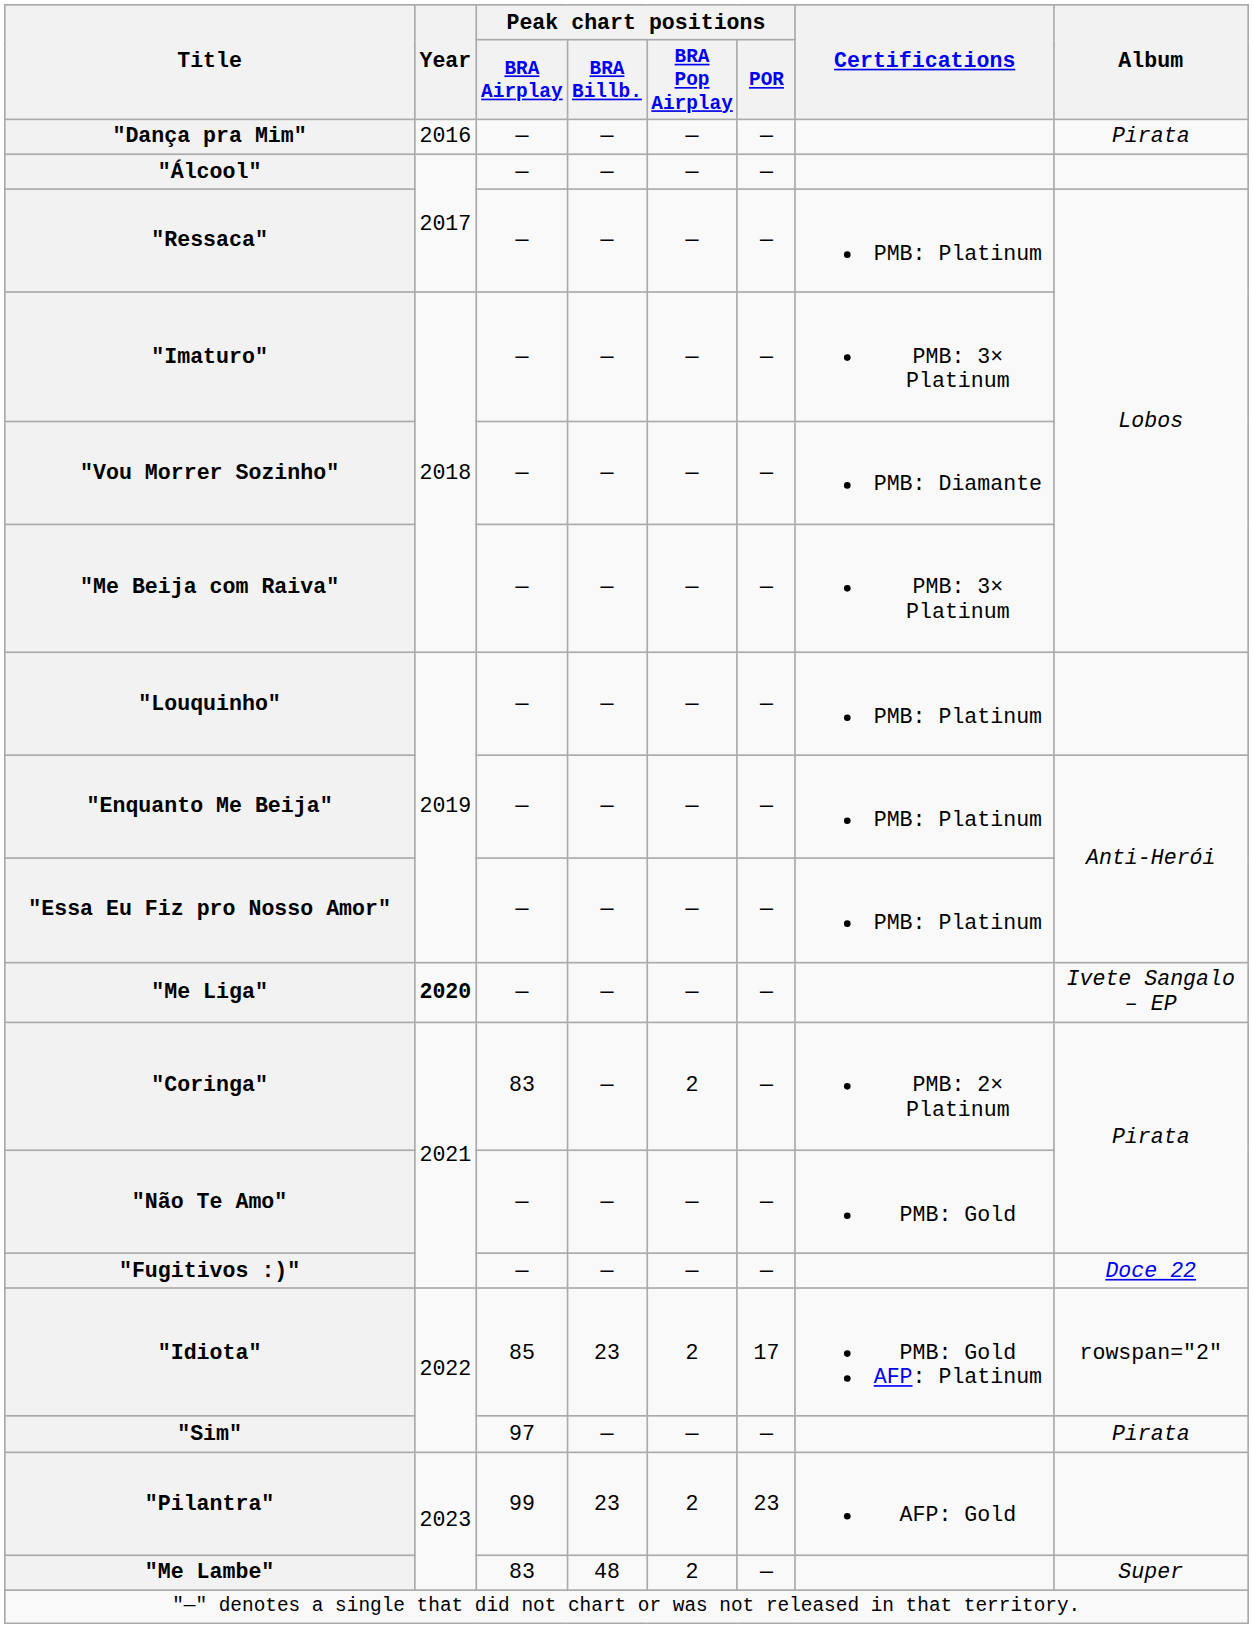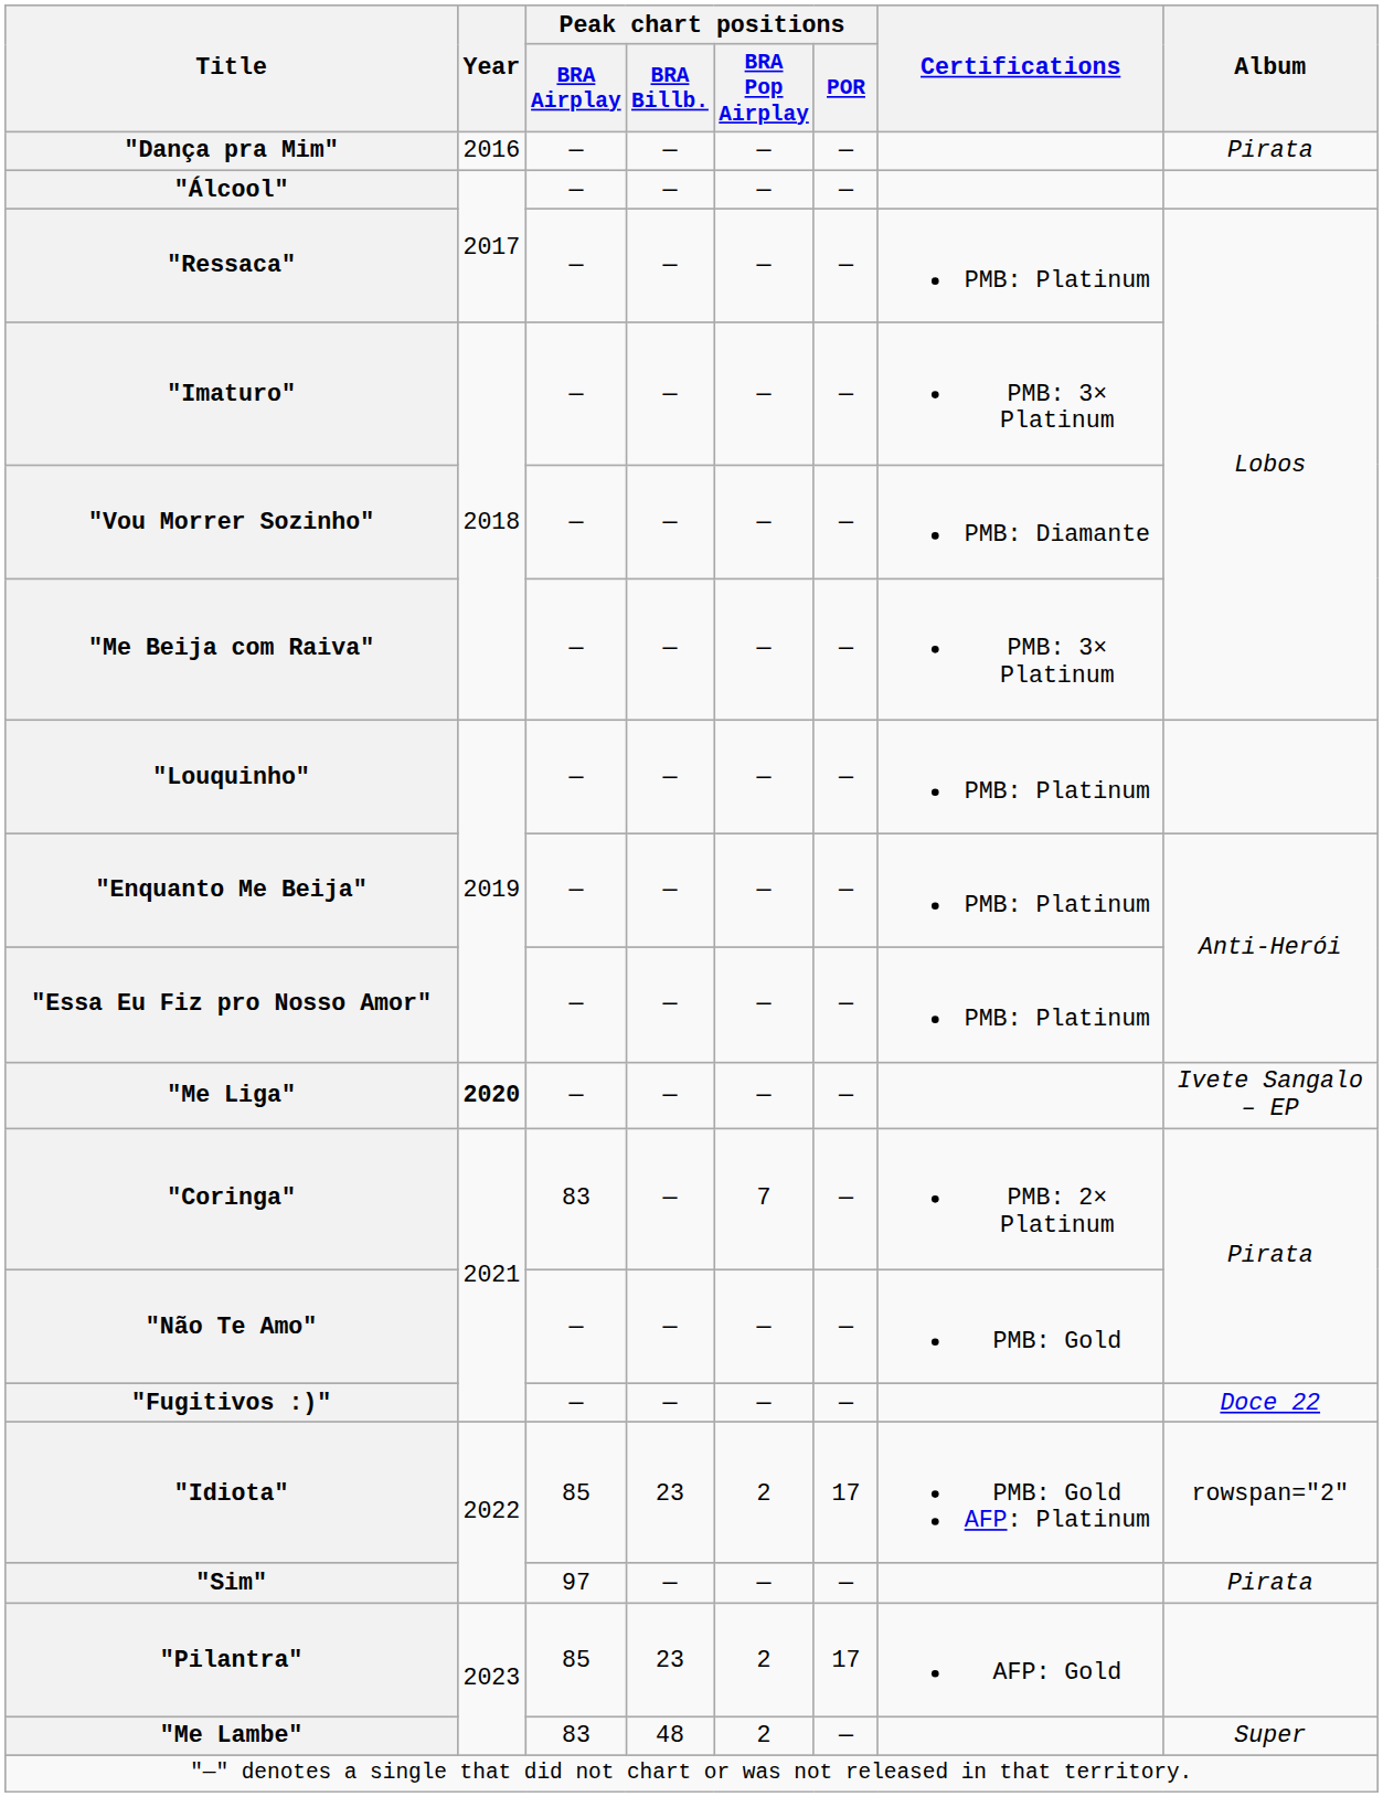"Coringa" | Peak chart positions / BRA Pop Airplay: 2 -> 7
"Pilantra" | Peak chart positions / BRA Airplay: 99 -> 85
"Pilantra" | Peak chart positions / POR: 23 -> 17
